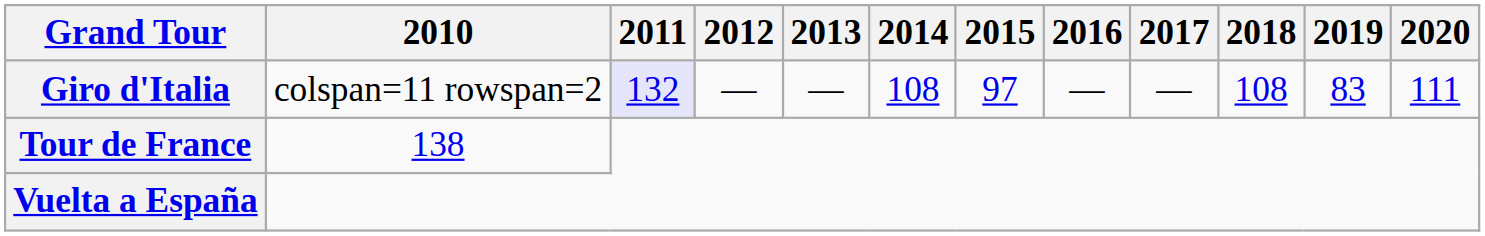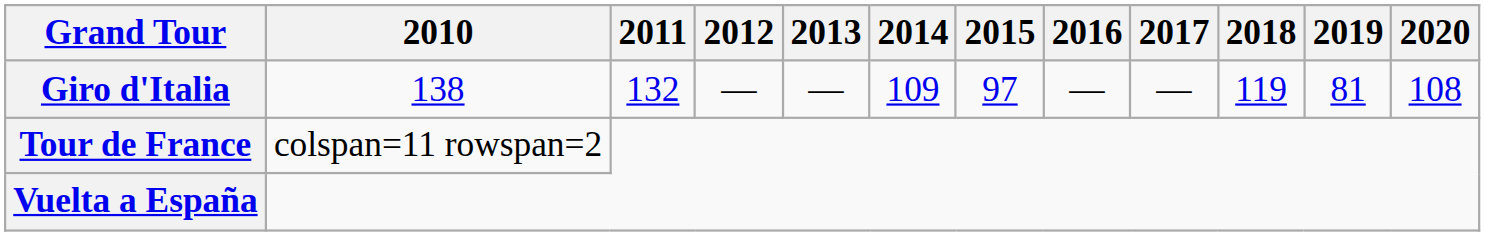Giro d'Italia | 2010: colspan=11 rowspan=2 -> 138
Giro d'Italia | 2011: lavender background -> no background
Giro d'Italia | 2014: 108 -> 109
Giro d'Italia | 2018: 108 -> 119
Giro d'Italia | 2019: 83 -> 81
Giro d'Italia | 2020: 111 -> 108
Tour de France | 2010: 138 -> colspan=11 rowspan=2
